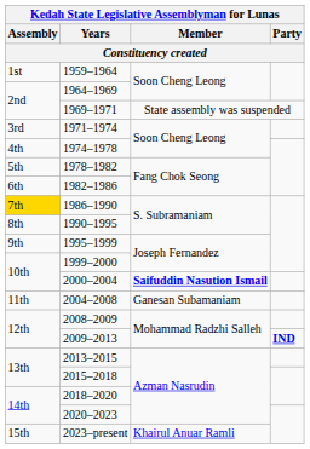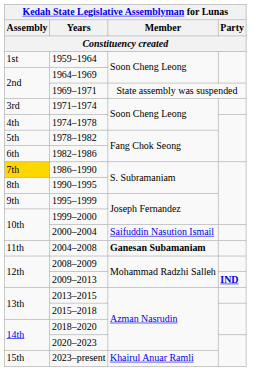2000–2004 | Member: bold -> normal
2004–2008 | Member: normal -> bold
